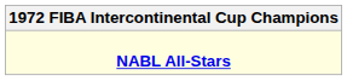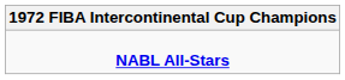row 2 | column 1: lightyellow background -> no background
